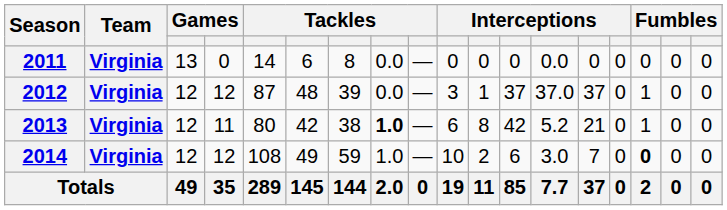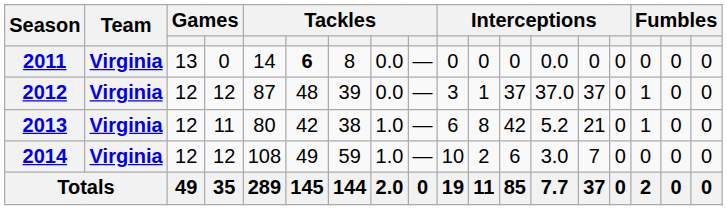2011 | column 6: normal -> bold
2013 | column 8: bold -> normal
2014 | column 16: bold -> normal
